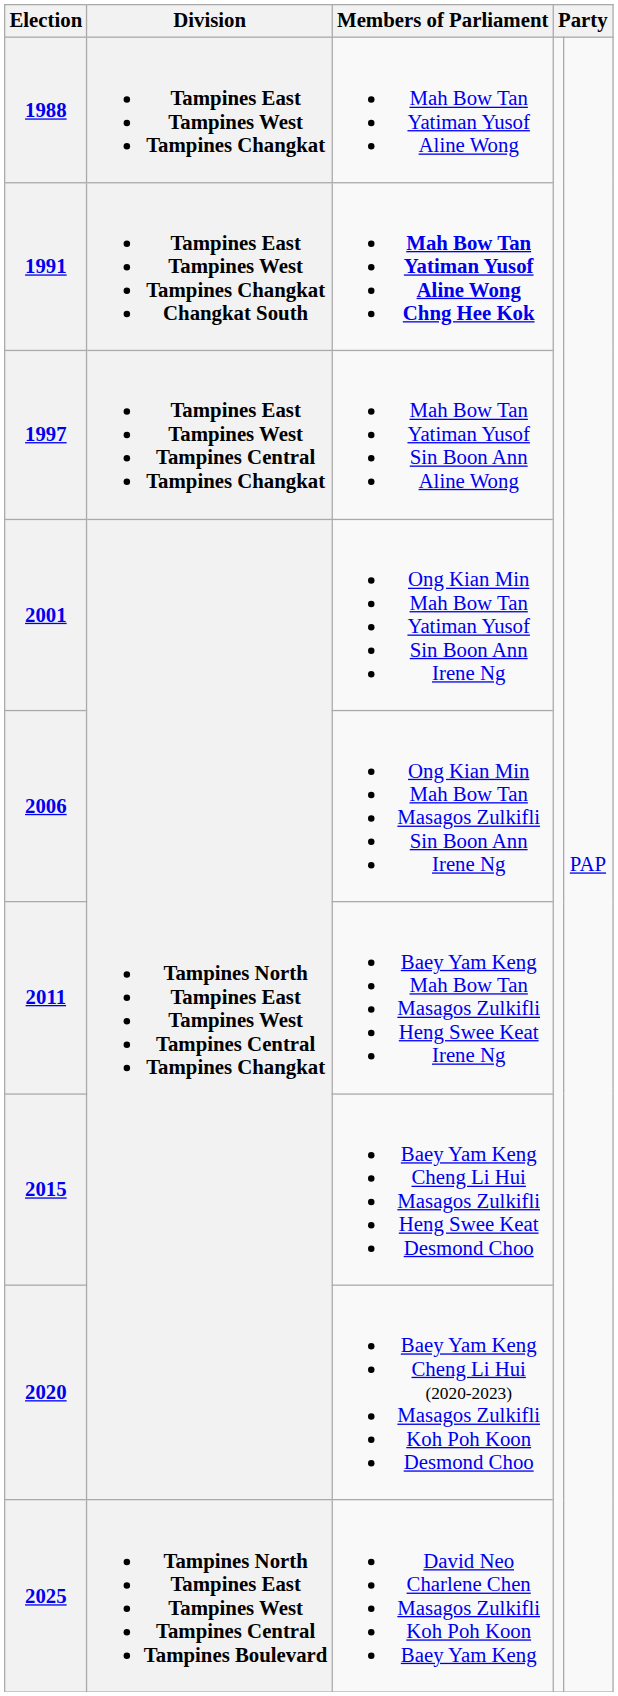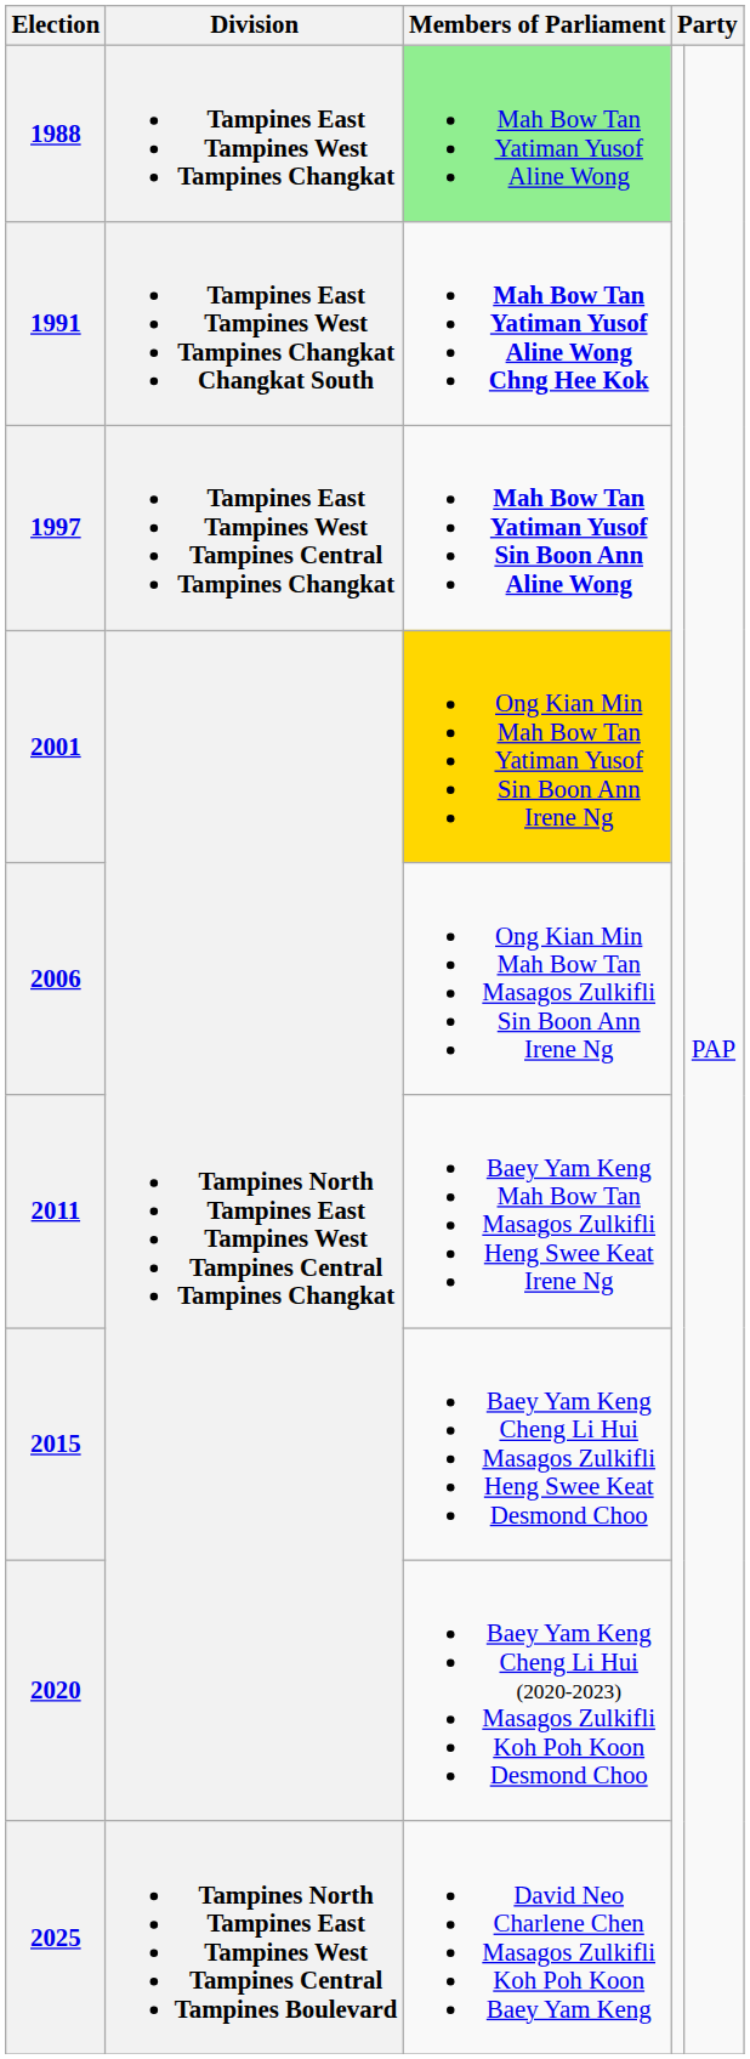1988 | Members of Parliament: no background -> lightgreen background
1997 | Members of Parliament: normal -> bold
2001 | Members of Parliament: no background -> gold background
